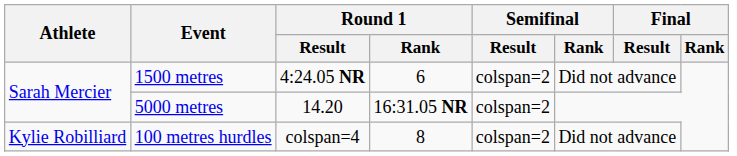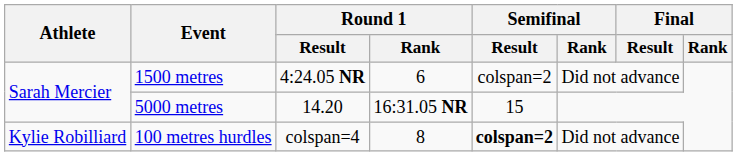5000 metres | Semifinal / Result: colspan=2 -> 15
100 metres hurdles | Semifinal / Result: normal -> bold
